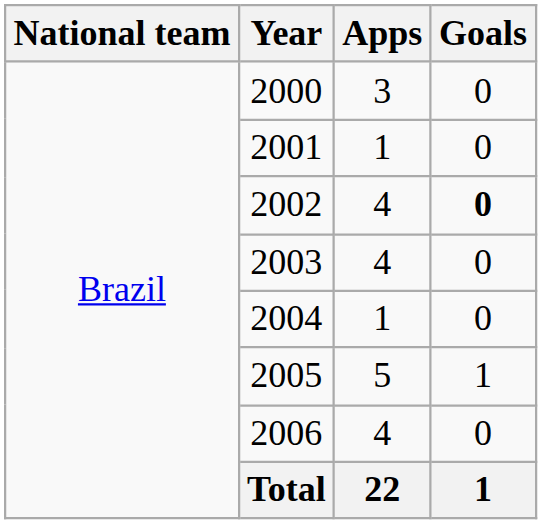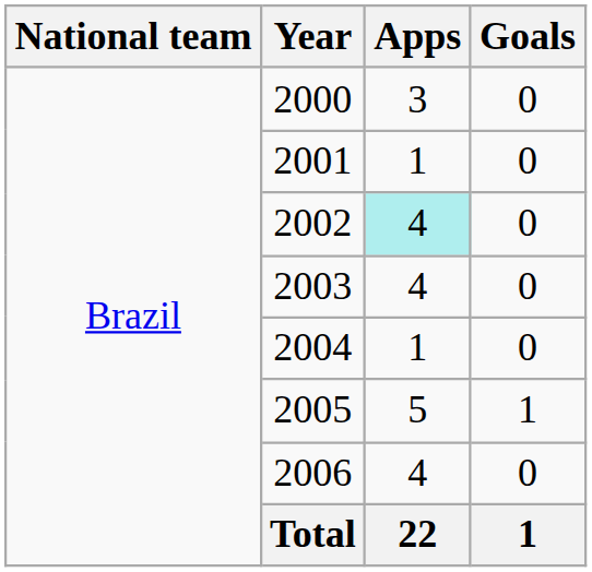2002 | Apps: no background -> paleturquoise background
2002 | Goals: bold -> normal
